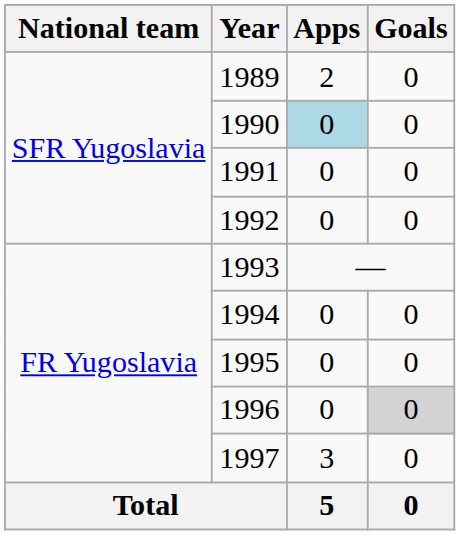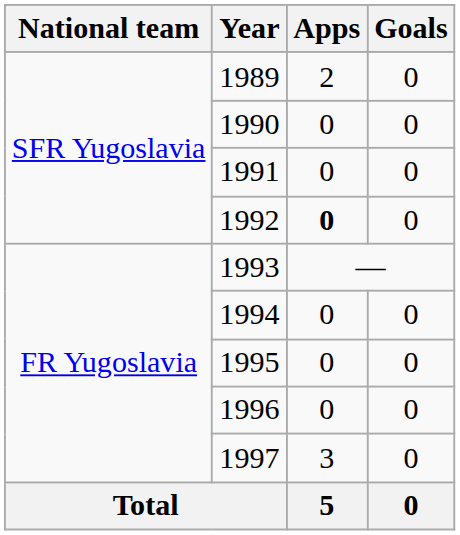1990 | Apps: lightblue background -> no background
1992 | Apps: normal -> bold
1996 | Goals: lightgrey background -> no background
